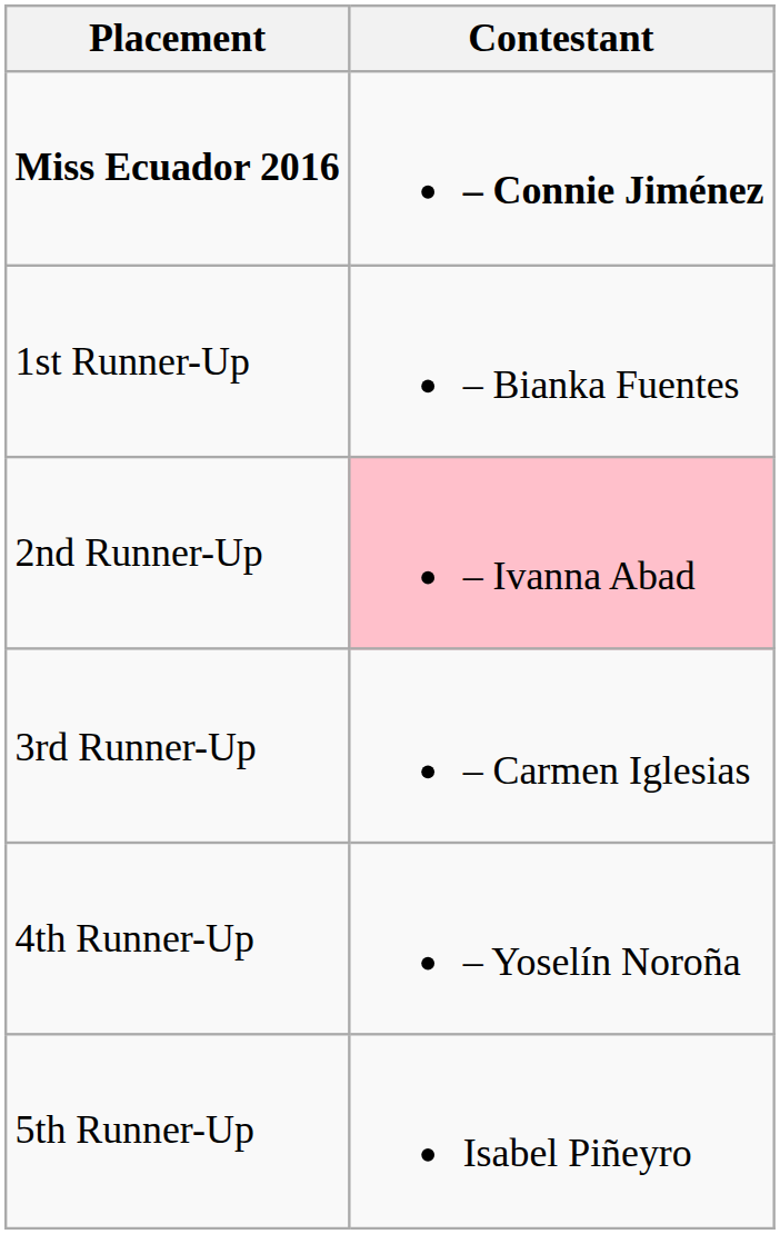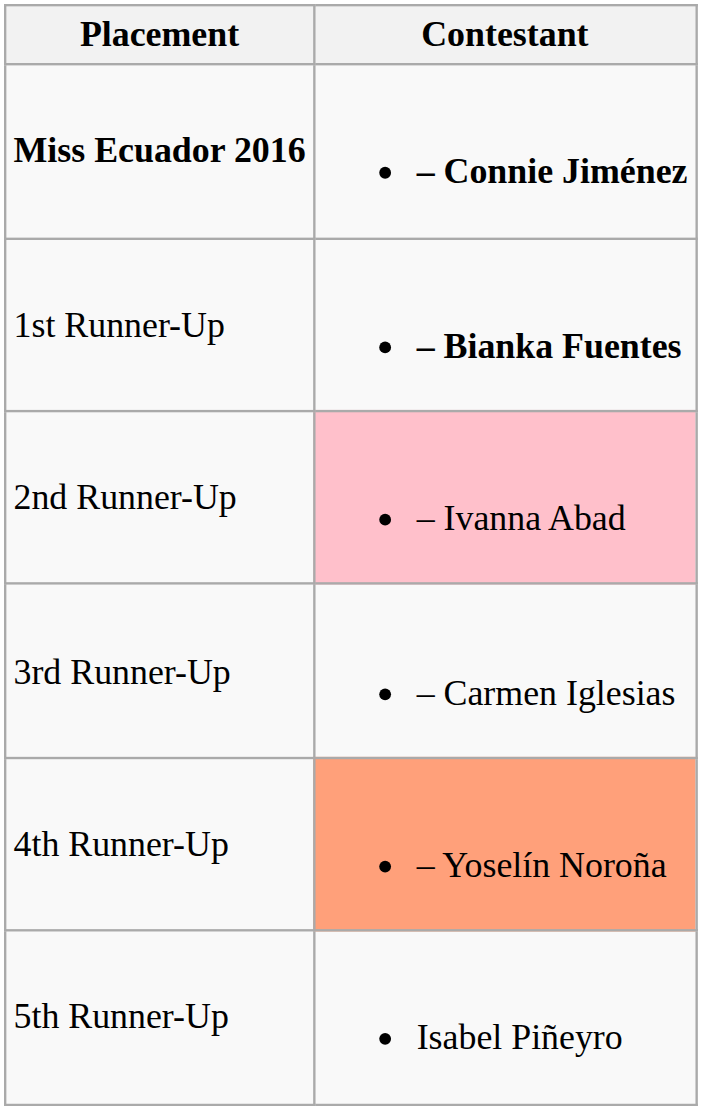1st Runner-Up | Contestant: normal -> bold
4th Runner-Up | Contestant: no background -> lightsalmon background
